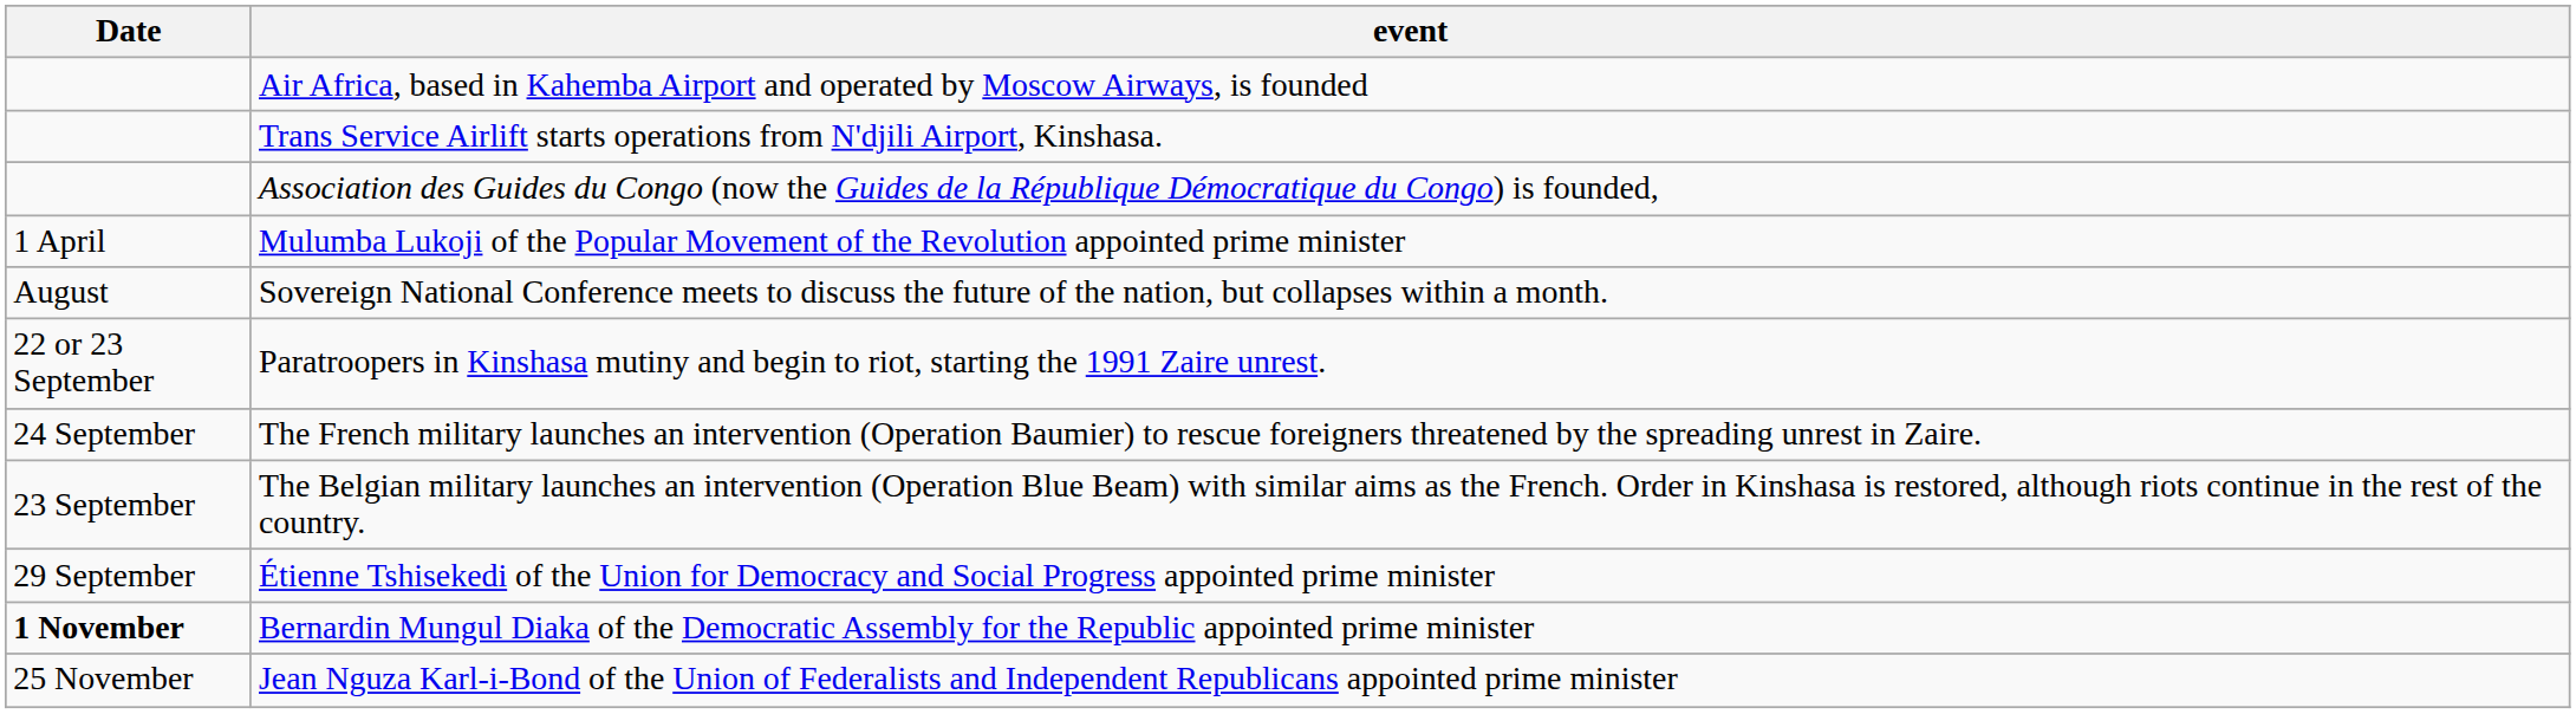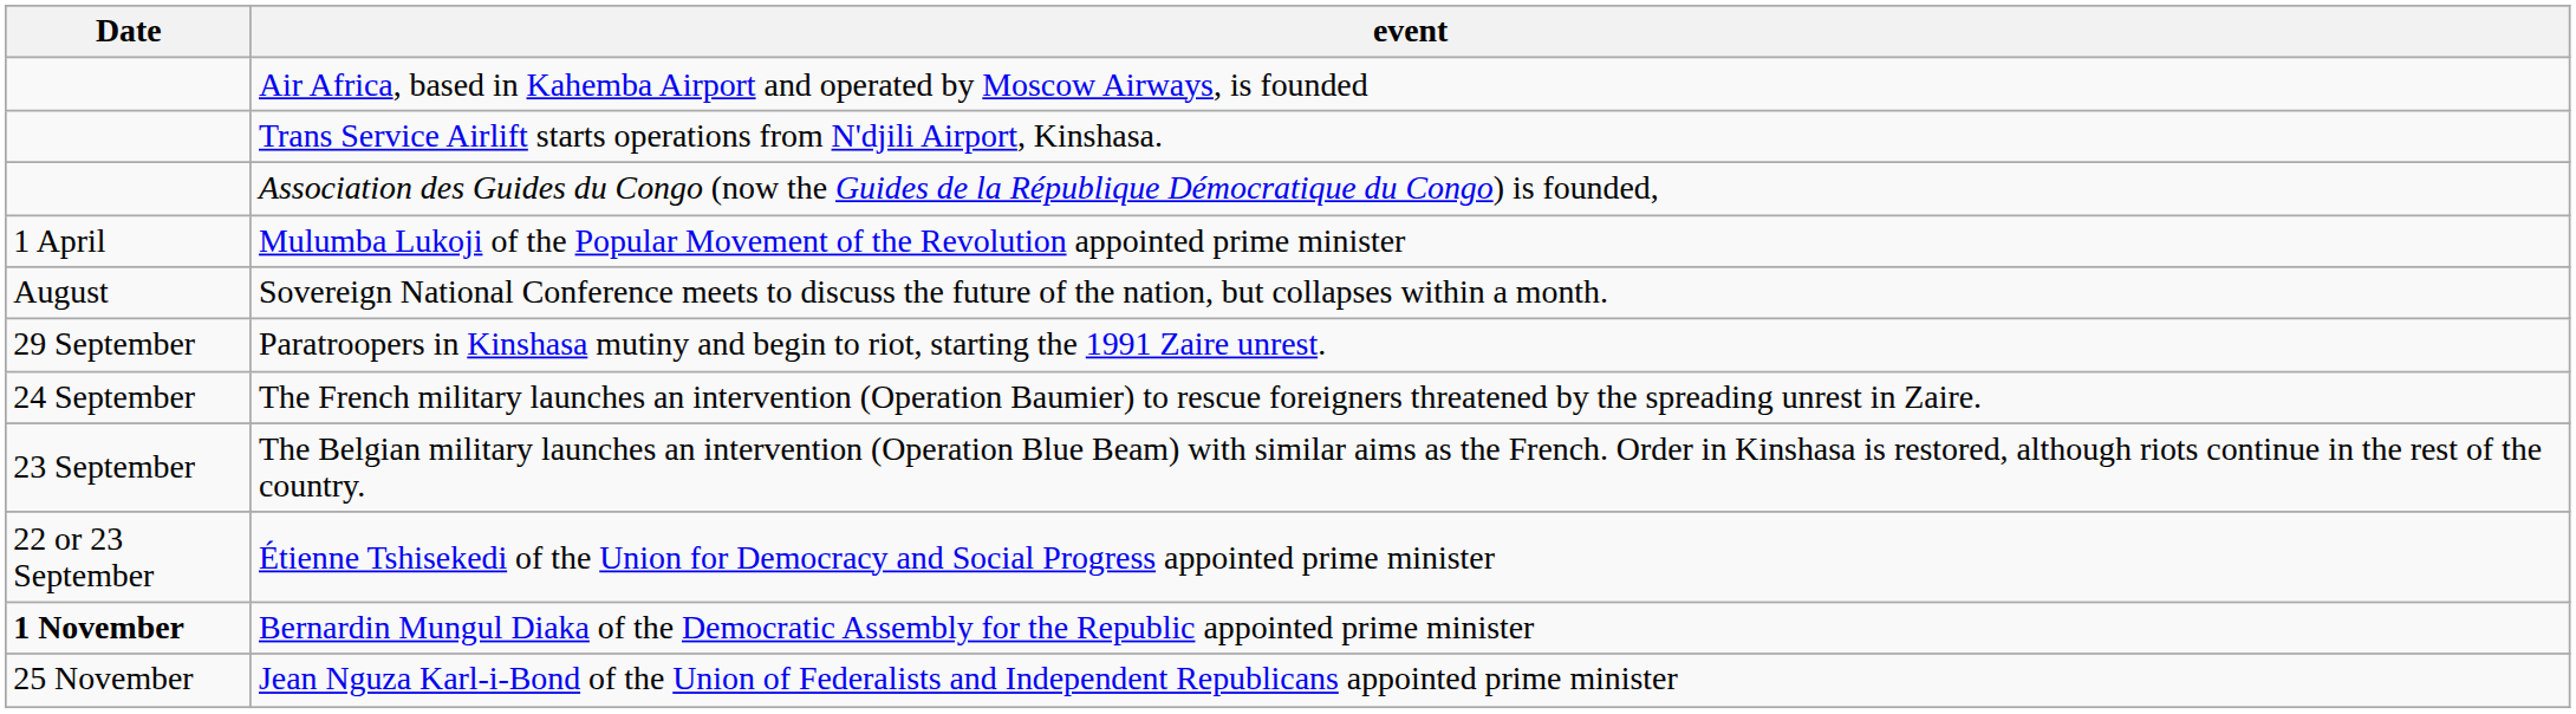row 7 | Date: 22 or 23 September -> 29 September
row 10 | Date: 29 September -> 22 or 23 September
